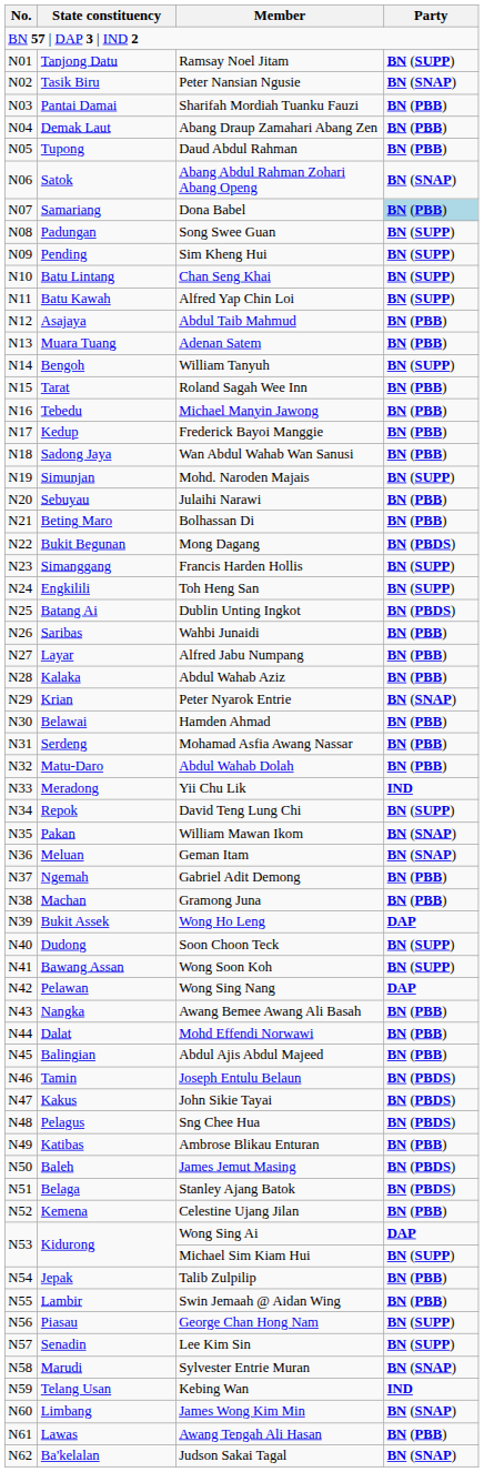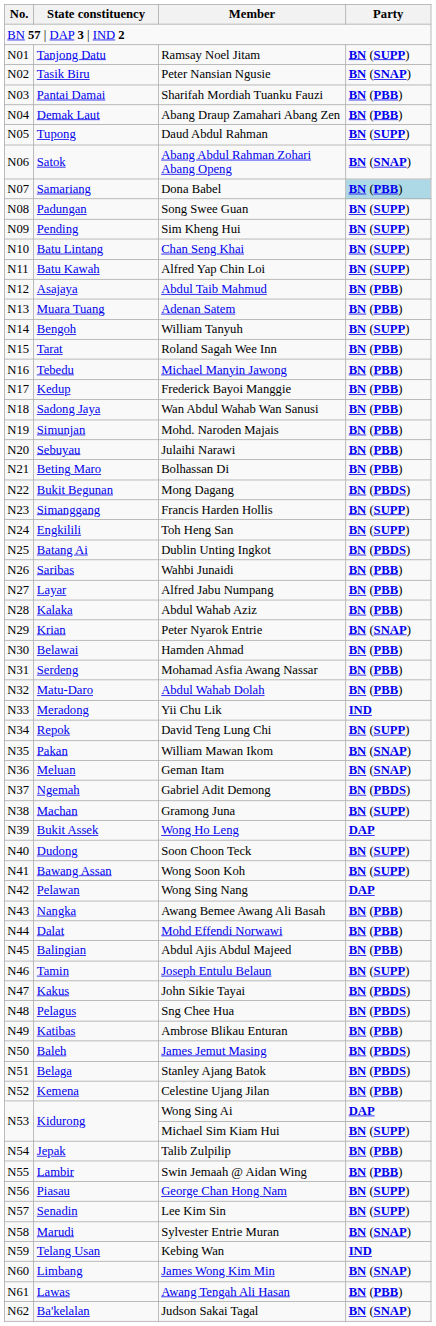Daud Abdul Rahman | Party: BN (PBB) -> BN (SUPP)
Mohd. Naroden Majais | Party: BN (SUPP) -> BN (PBB)
Gabriel Adit Demong | Party: BN (PBB) -> BN (PBDS)
Gramong Juna | Party: BN (PBB) -> BN (SUPP)
Joseph Entulu Belaun | Party: BN (PBDS) -> BN (SUPP)
